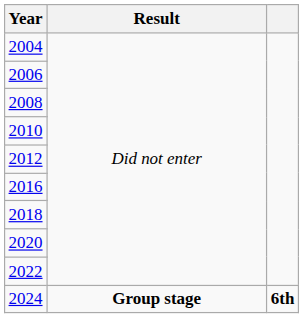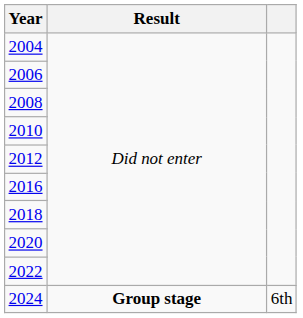2024 | column 3: bold -> normal
